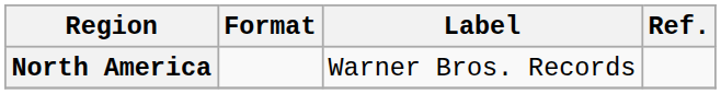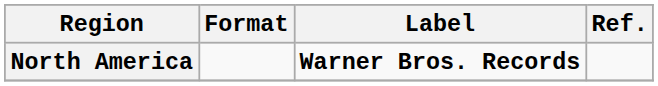North America | Label: normal -> bold
